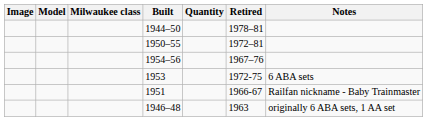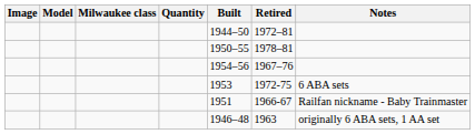columns swapped: Quantity <-> Built
row 2 | Retired: 1978–81 -> 1972–81
row 3 | Retired: 1972–81 -> 1978–81
